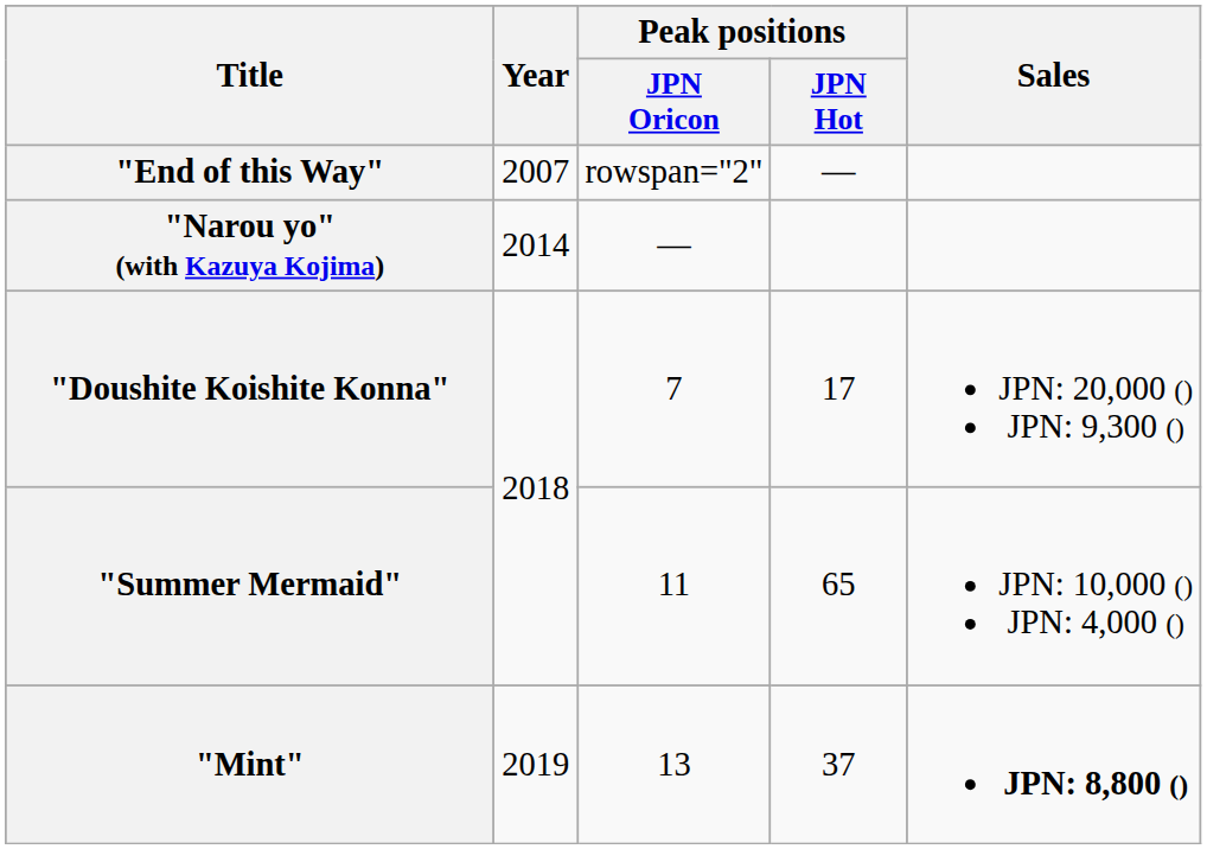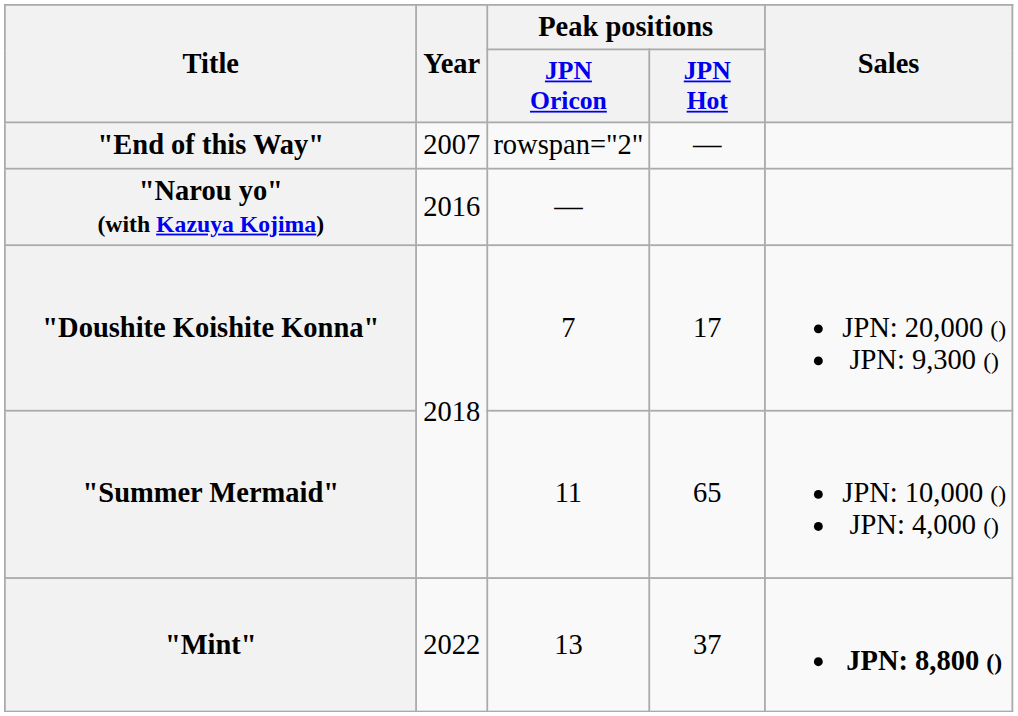"Narou yo" (with Kazuya Kojima) | Year: 2014 -> 2016
"Mint" | Year: 2019 -> 2022
